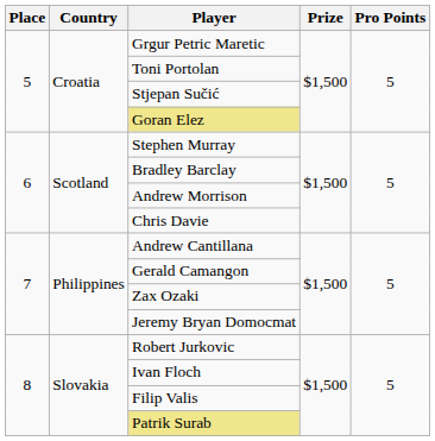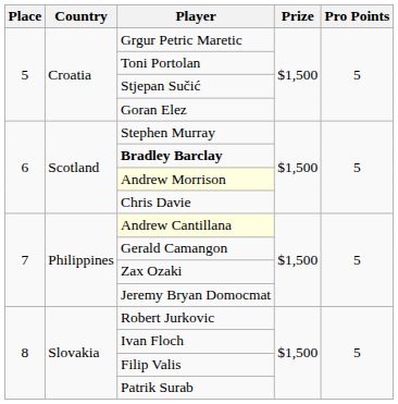Goran Elez | Player: khaki background -> no background
Bradley Barclay | Player: normal -> bold
Andrew Morrison | Player: no background -> lightyellow background
Andrew Cantillana | Player: no background -> lightyellow background
Patrik Surab | Player: khaki background -> no background
